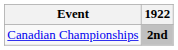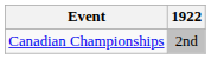Canadian Championships | 1922: bold -> normal
